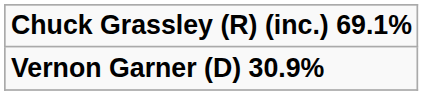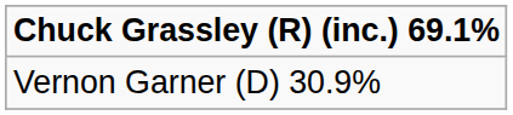row 2 | column 1: bold -> normal
